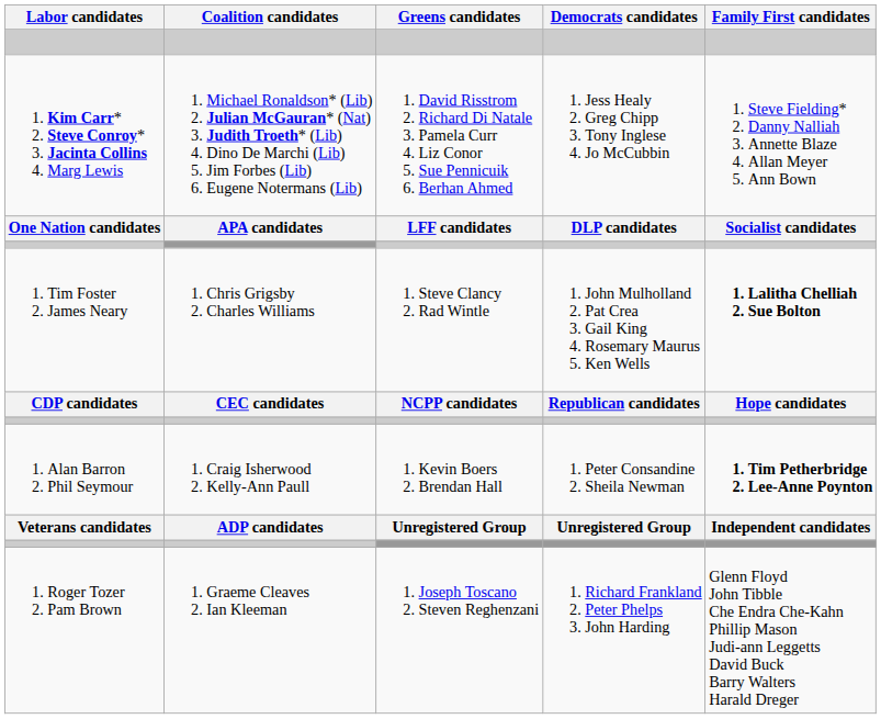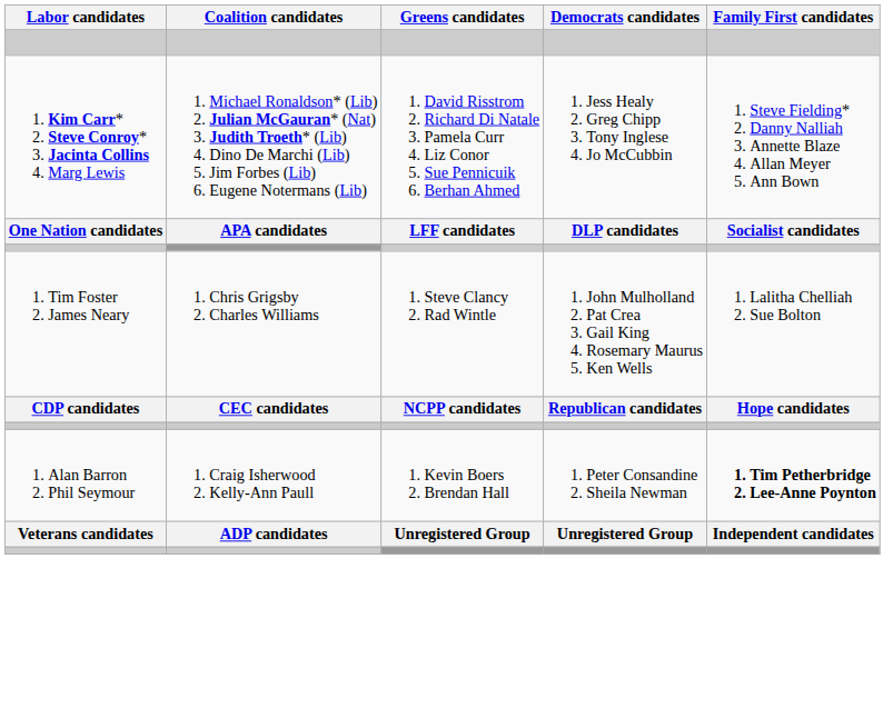Tim Foster James Neary | Family First candidates: bold -> normal
- row: Roger Tozer Pam Brown | Graeme Cleaves Ian Kleeman | Joseph Toscano Steven Reghenzani | Richard Frankland Peter Phelps John Harding | Glenn Floyd John Tibble Che Endra Che-Kahn Phillip Mason Judi-ann Leggetts David Buck Barry Walters Harald Dreger
